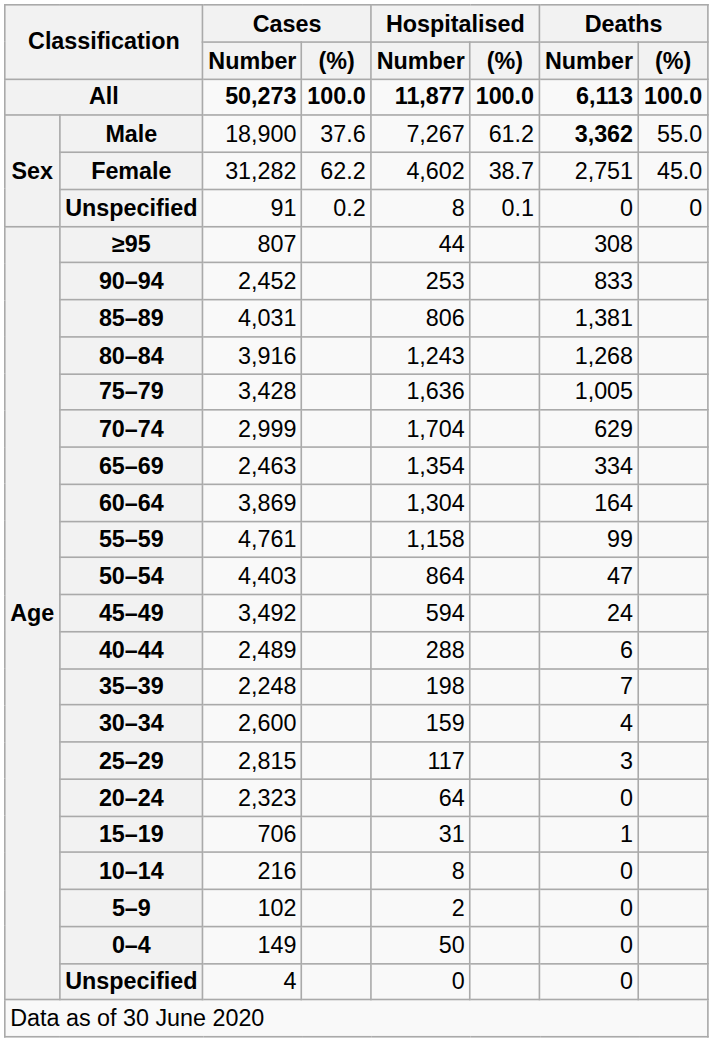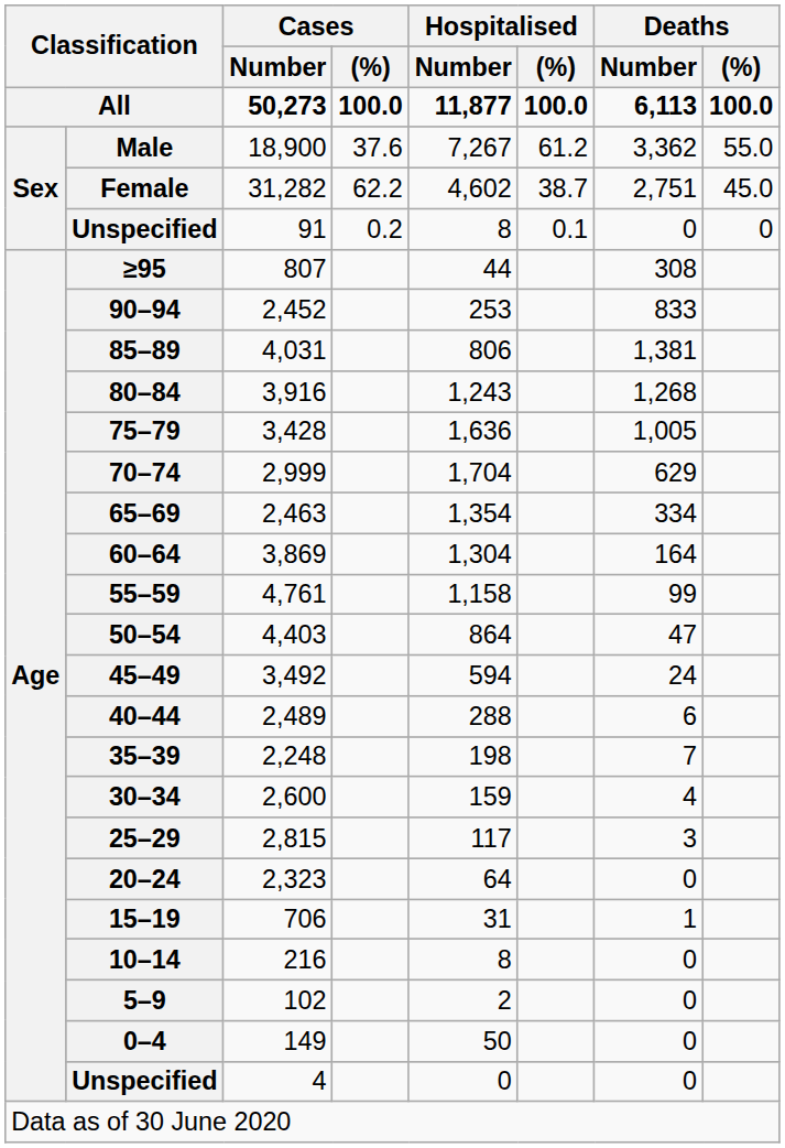Male | Deaths / Number: bold -> normal
